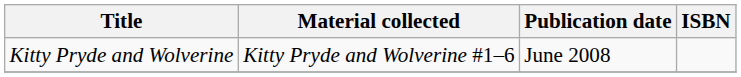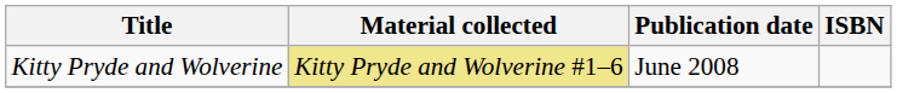Kitty Pryde and Wolverine | Material collected: no background -> khaki background
